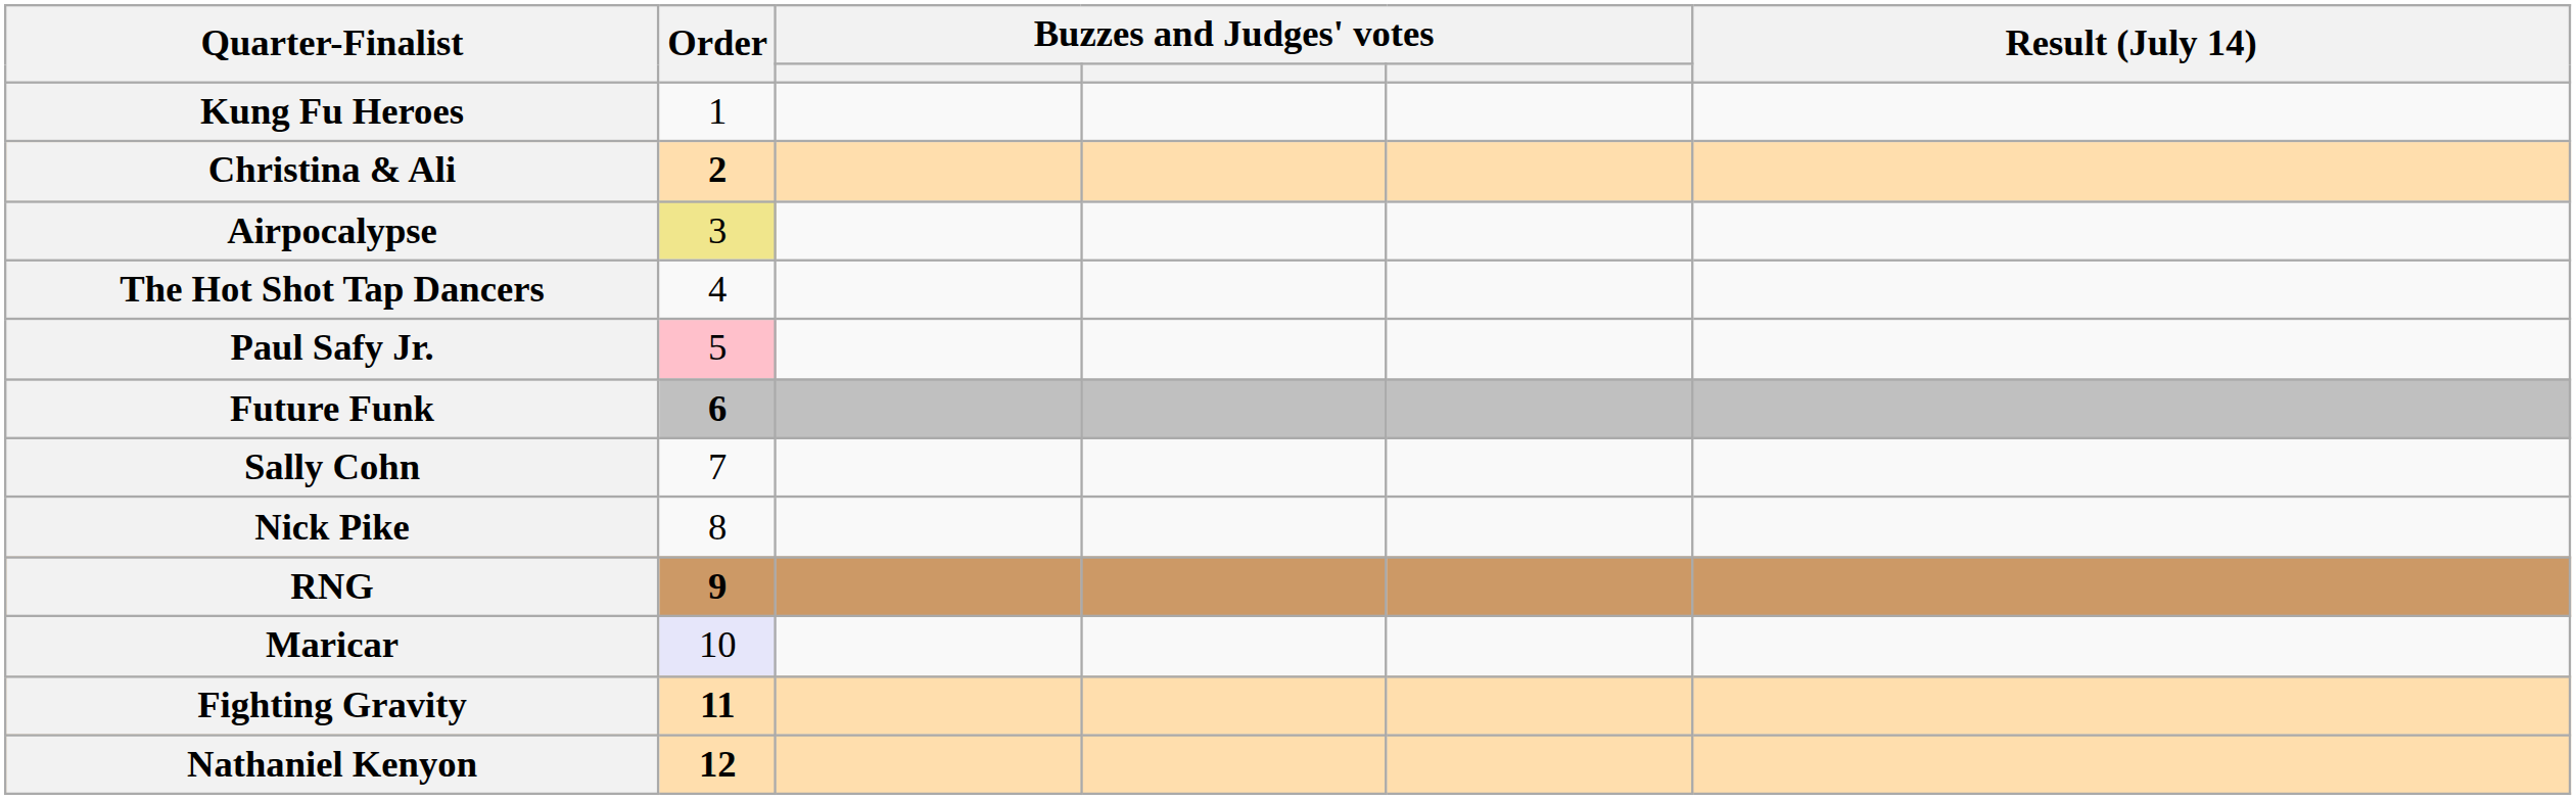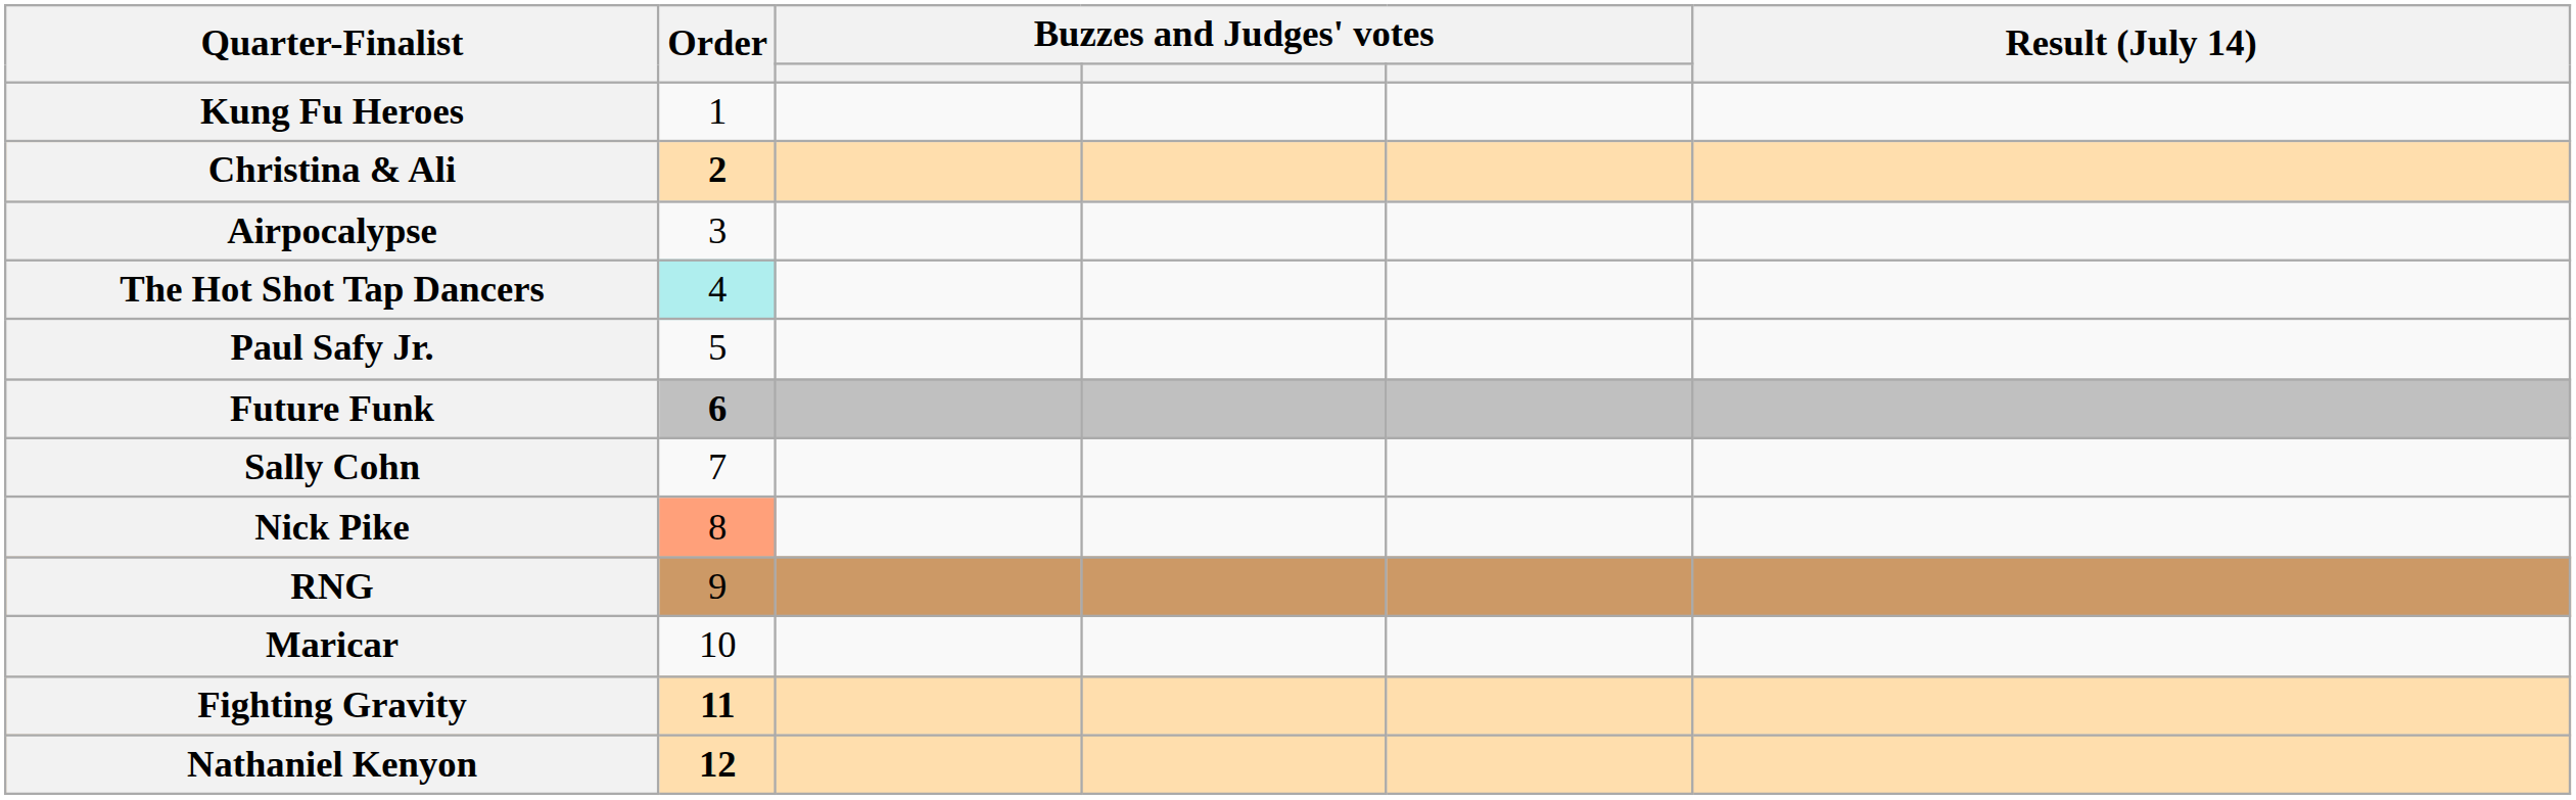Airpocalypse | Order: khaki background -> no background
The Hot Shot Tap Dancers | Order: no background -> paleturquoise background
Paul Safy Jr. | Order: pink background -> no background
Nick Pike | Order: no background -> lightsalmon background
RNG | Order: bold -> normal
Maricar | Order: lavender background -> no background
